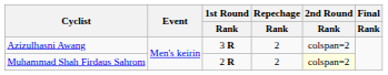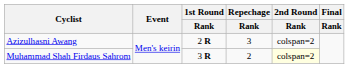Azizulhasni Awang | 1st Round / Rank: 3 R -> 2 R
Azizulhasni Awang | Repechage / Rank: 2 -> 3
Muhammad Shah Firdaus Sahrom | 1st Round / Rank: 2 R -> 3 R
